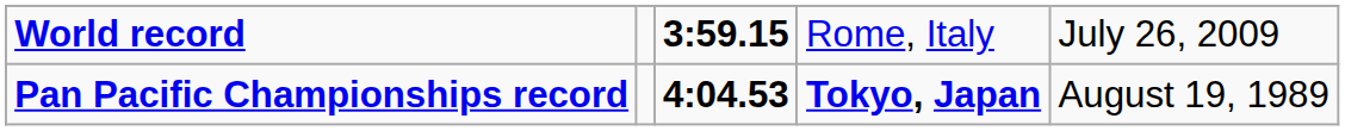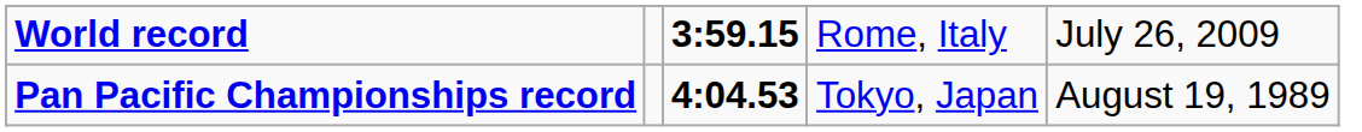Pan Pacific Championships record | column 4: bold -> normal
